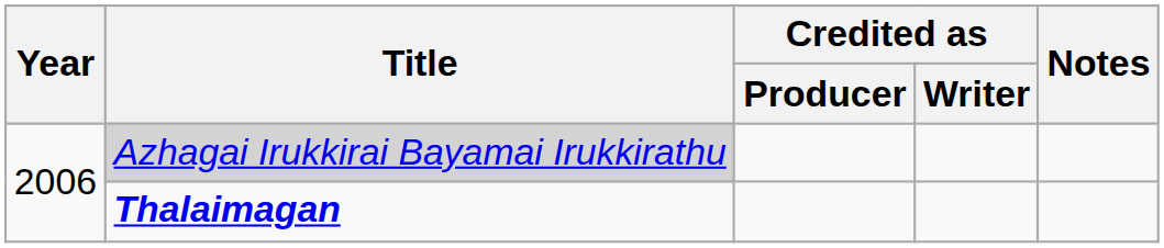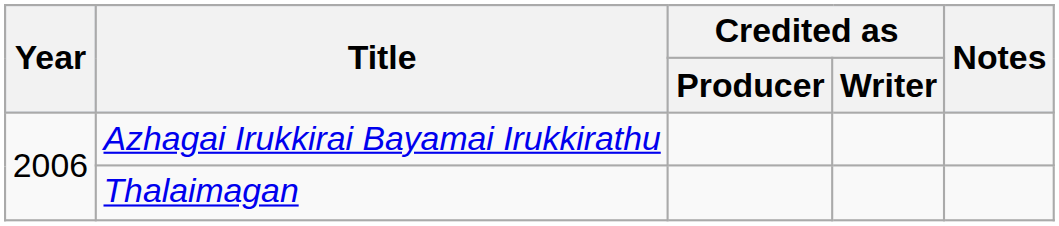Azhagai Irukkirai Bayamai Irukkirathu | Title: lightgrey background -> no background
Thalaimagan | Title: bold -> normal
